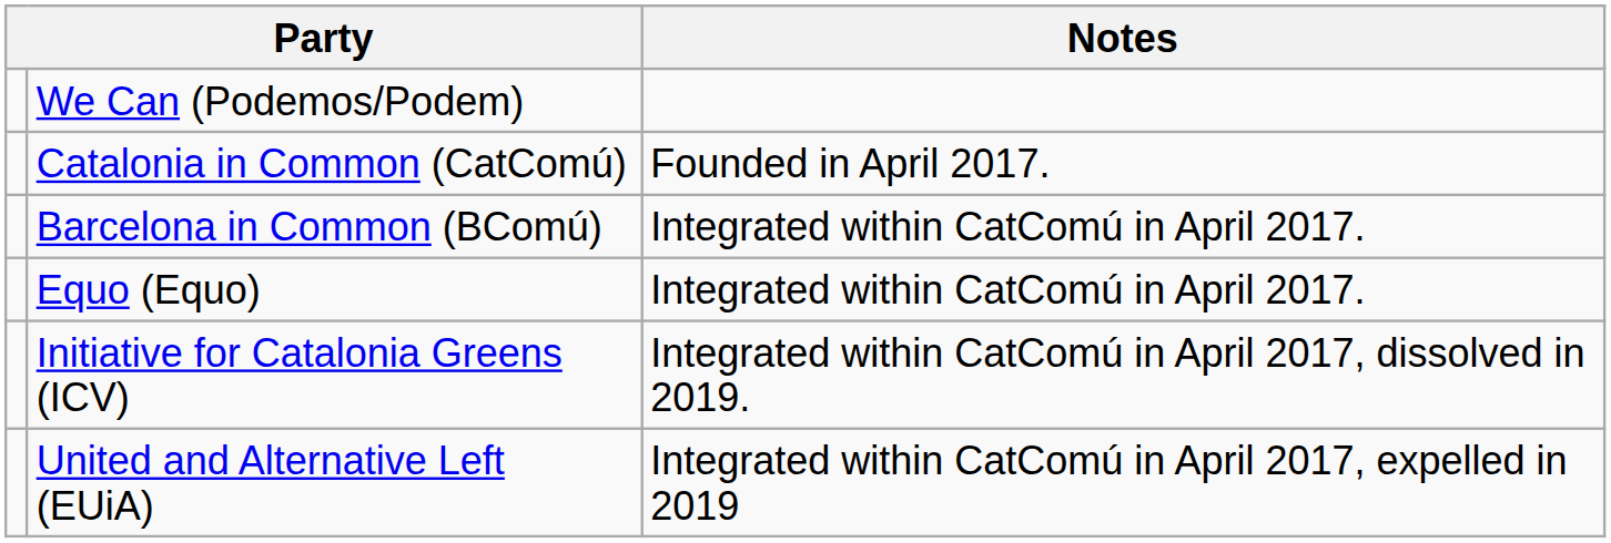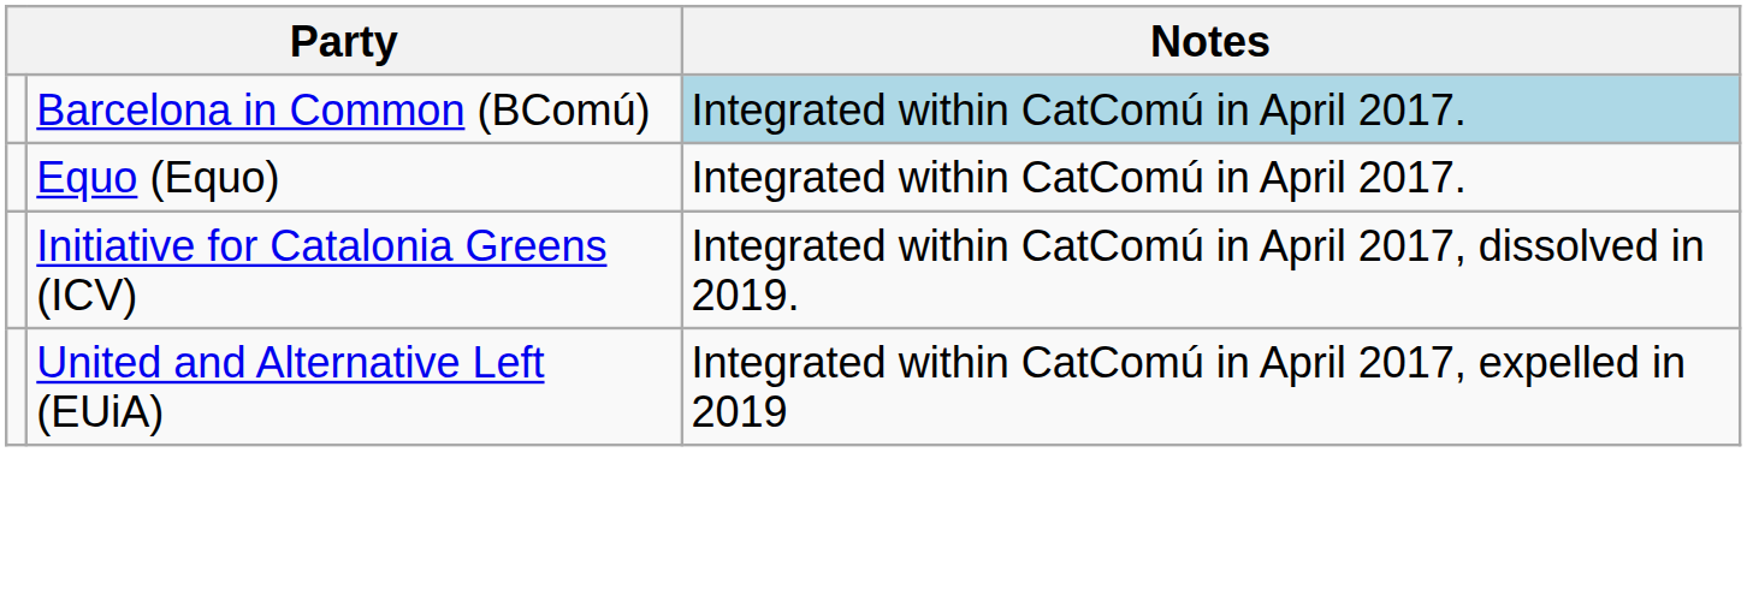- row: We Can (Podemos/Podem)
- row: Catalonia in Common (CatComú) | Founded in April 2017.
Barcelona in Common (BComú) | Notes: no background -> lightblue background
